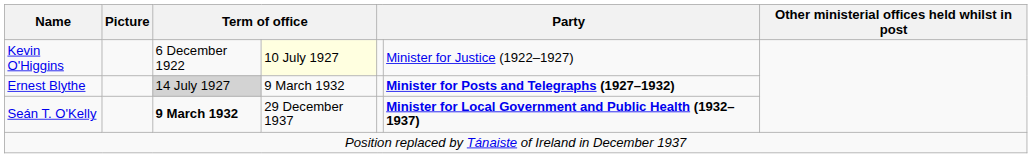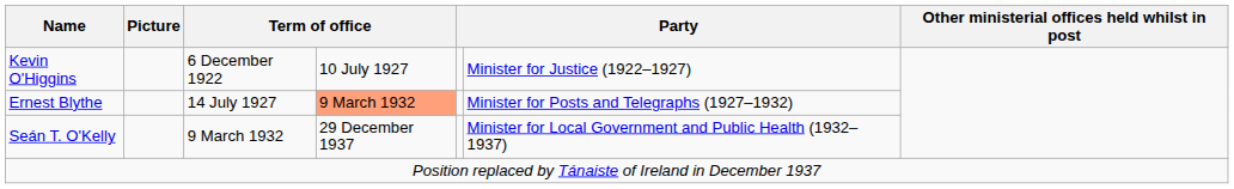Kevin O'Higgins | column 4: lightyellow background -> no background
Ernest Blythe | column 3: lightgrey background -> no background
Ernest Blythe | column 4: no background -> lightsalmon background
Ernest Blythe | column 6: bold -> normal
Seán T. O'Kelly | column 3: bold -> normal
Seán T. O'Kelly | column 6: bold -> normal
